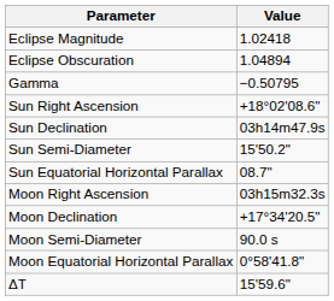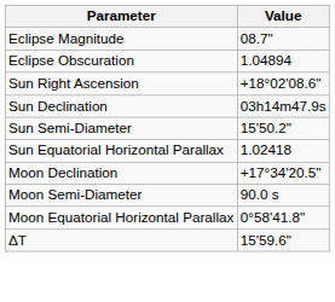Eclipse Magnitude | Value: 1.02418 -> 08.7"
- row: Gamma | −0.50795
Sun Equatorial Horizontal Parallax | Value: 08.7" -> 1.02418
- row: Moon Right Ascension | 03h15m32.3s
